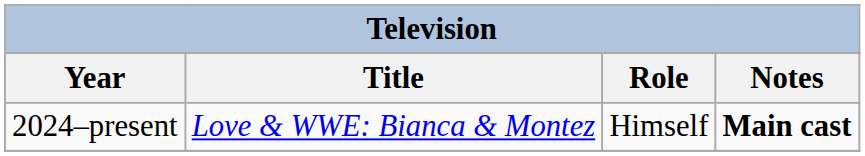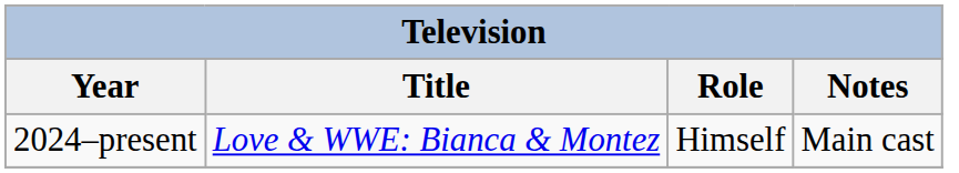2024–present | Notes: bold -> normal
